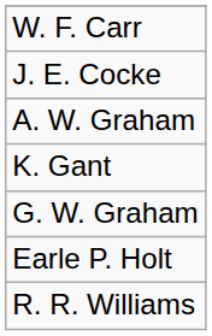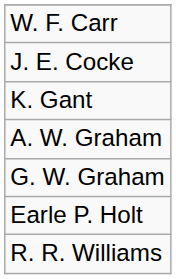row 3 | column 1: A. W. Graham -> K. Gant
row 4 | column 1: K. Gant -> A. W. Graham
